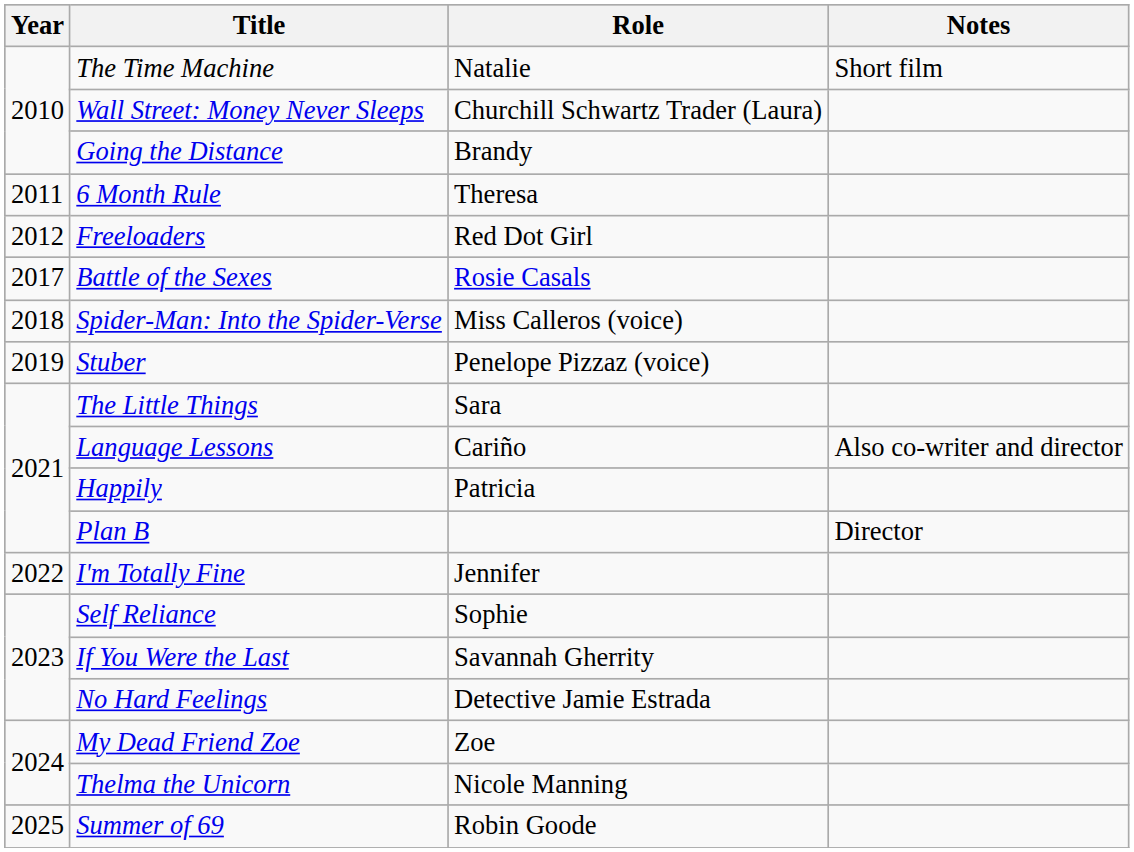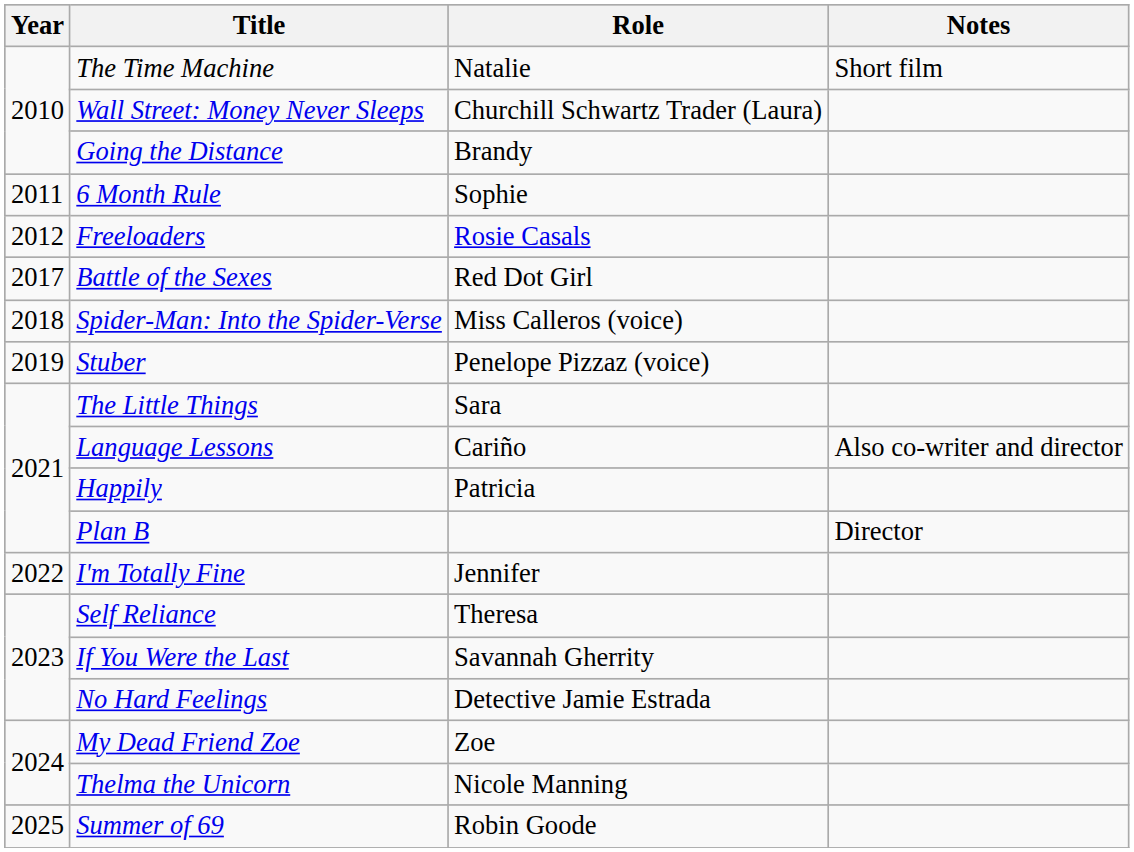6 Month Rule | Role: Theresa -> Sophie
Freeloaders | Role: Red Dot Girl -> Rosie Casals
Battle of the Sexes | Role: Rosie Casals -> Red Dot Girl
Self Reliance | Role: Sophie -> Theresa
